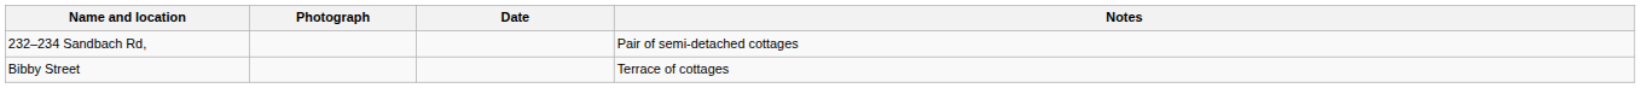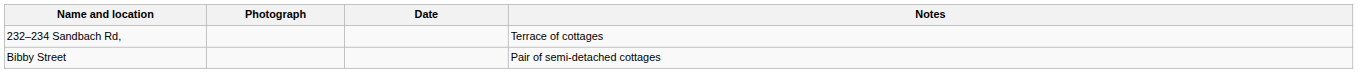232–234 Sandbach Rd, | Notes: Pair of semi-detached cottages -> Terrace of cottages
Bibby Street | Notes: Terrace of cottages -> Pair of semi-detached cottages
